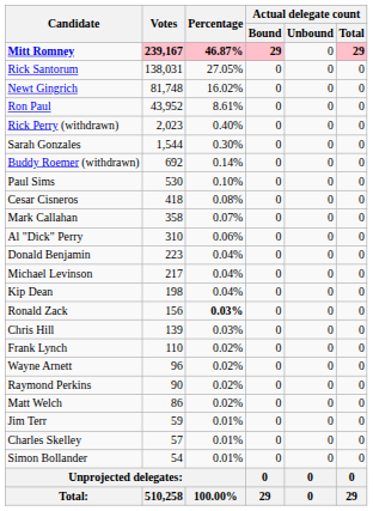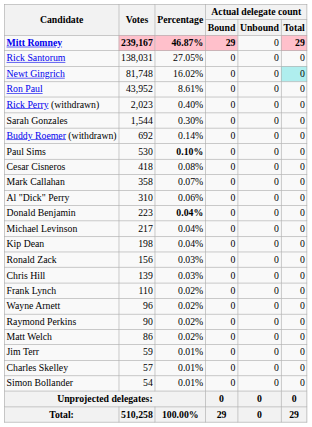Newt Gingrich | Actual delegate count / Total: no background -> paleturquoise background
Paul Sims | Percentage: normal -> bold
Donald Benjamin | Percentage: normal -> bold
Ronald Zack | Percentage: bold -> normal
